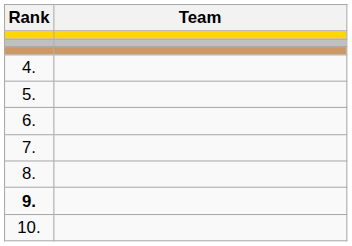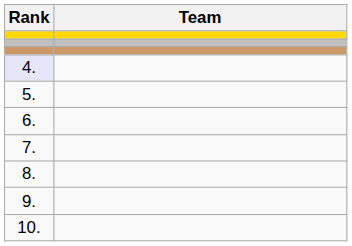row 5 | Rank: no background -> lavender background
row 10 | Rank: bold -> normal
